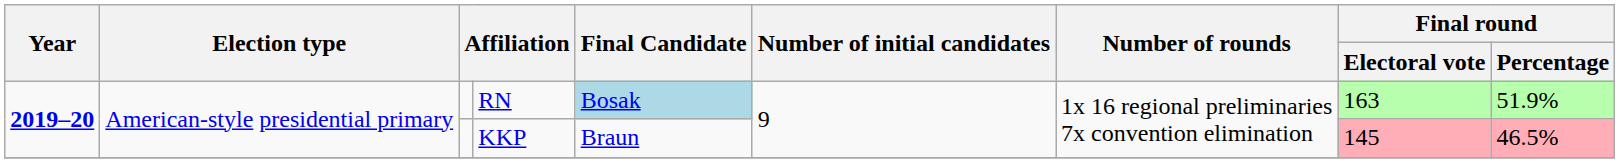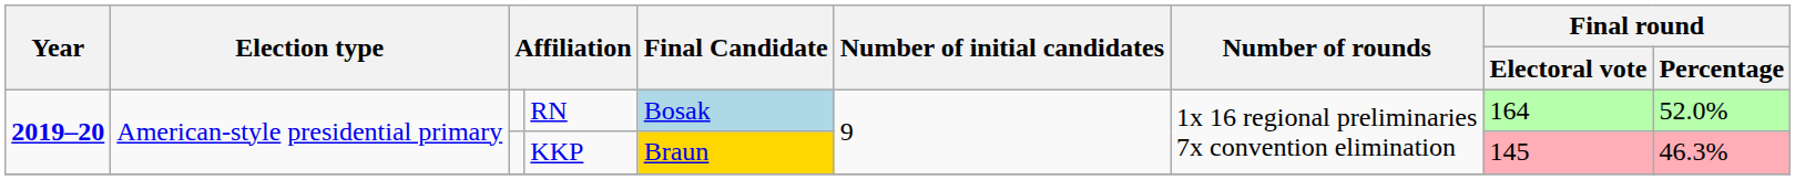RN | Final round / Electoral vote: 163 -> 164
RN | Final round / Percentage: 51.9% -> 52.0%
KKP | Final Candidate: no background -> gold background
KKP | Final round / Percentage: 46.5% -> 46.3%
